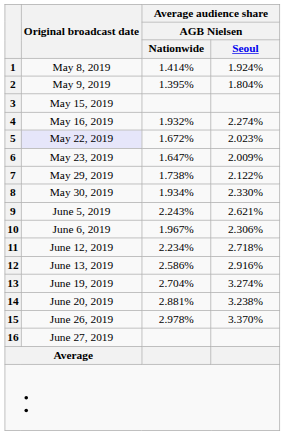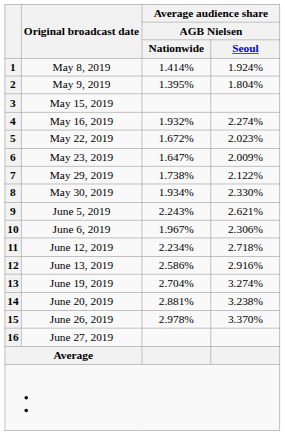5 | Original broadcast date: lavender background -> no background
